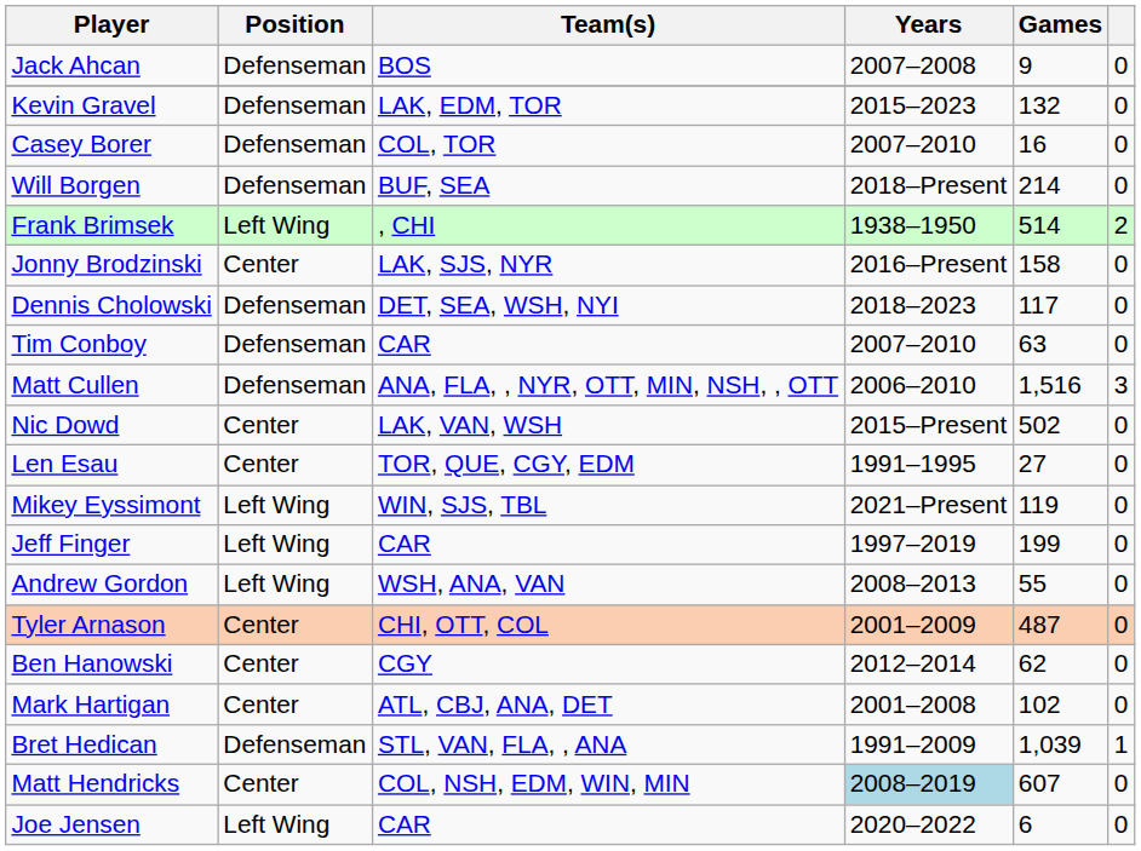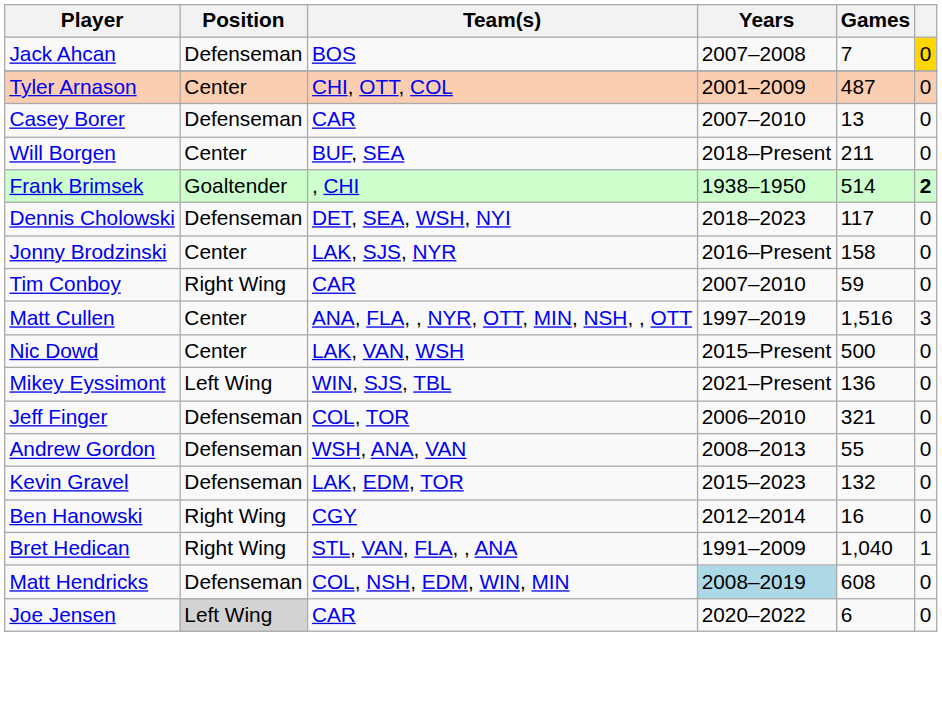Jack Ahcan | Games: 9 -> 7
Jack Ahcan | column 6: no background -> gold background
rows swapped: Tyler Arnason <-> Kevin Gravel
Casey Borer | Team(s): COL, TOR -> CAR
Casey Borer | Games: 16 -> 13
Will Borgen | Position: Defenseman -> Center
Will Borgen | Games: 214 -> 211
Frank Brimsek | Position: Left Wing -> Goaltender
Frank Brimsek | column 6: normal -> bold
rows swapped: Jonny Brodzinski <-> Dennis Cholowski
Tim Conboy | Position: Defenseman -> Right Wing
Tim Conboy | Games: 63 -> 59
Matt Cullen | Position: Defenseman -> Center
Matt Cullen | Years: 2006–2010 -> 1997–2019
Nic Dowd | Games: 502 -> 500
- row: Len Esau | Center | TOR, QUE, CGY, EDM | 1991–1995 | 27 | 0
Mikey Eyssimont | Games: 119 -> 136
Jeff Finger | Position: Left Wing -> Defenseman
Jeff Finger | Team(s): CAR -> COL, TOR
Jeff Finger | Years: 1997–2019 -> 2006–2010
Jeff Finger | Games: 199 -> 321
Andrew Gordon | Position: Left Wing -> Defenseman
Ben Hanowski | Position: Center -> Right Wing
Ben Hanowski | Games: 62 -> 16
- row: Mark Hartigan | Center | ATL, CBJ, ANA, DET | 2001–2008 | 102 | 0
Bret Hedican | Position: Defenseman -> Right Wing
Bret Hedican | Games: 1,039 -> 1,040
Matt Hendricks | Position: Center -> Defenseman
Matt Hendricks | Games: 607 -> 608
Joe Jensen | Position: no background -> lightgrey background
